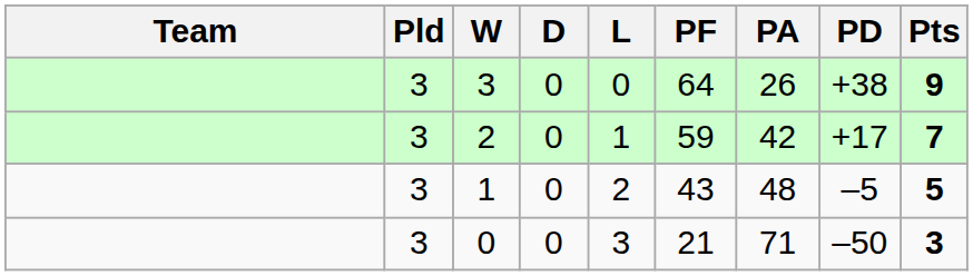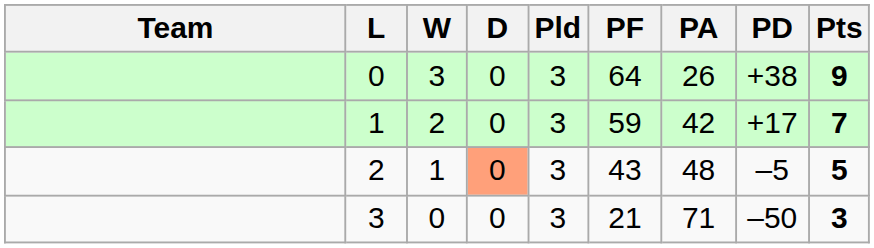columns swapped: Pld <-> L
row 4 | D: no background -> lightsalmon background
